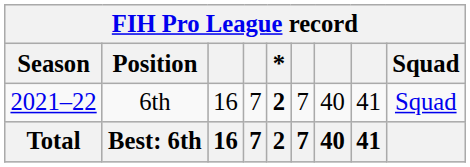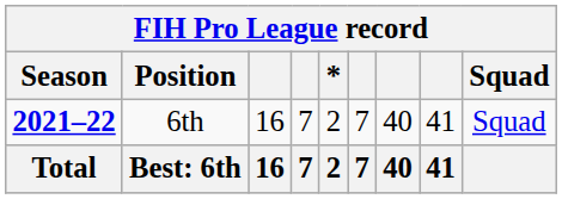6th | Season: normal -> bold
6th | *: bold -> normal
